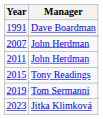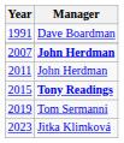2007 | Manager: normal -> bold
2015 | Manager: normal -> bold
